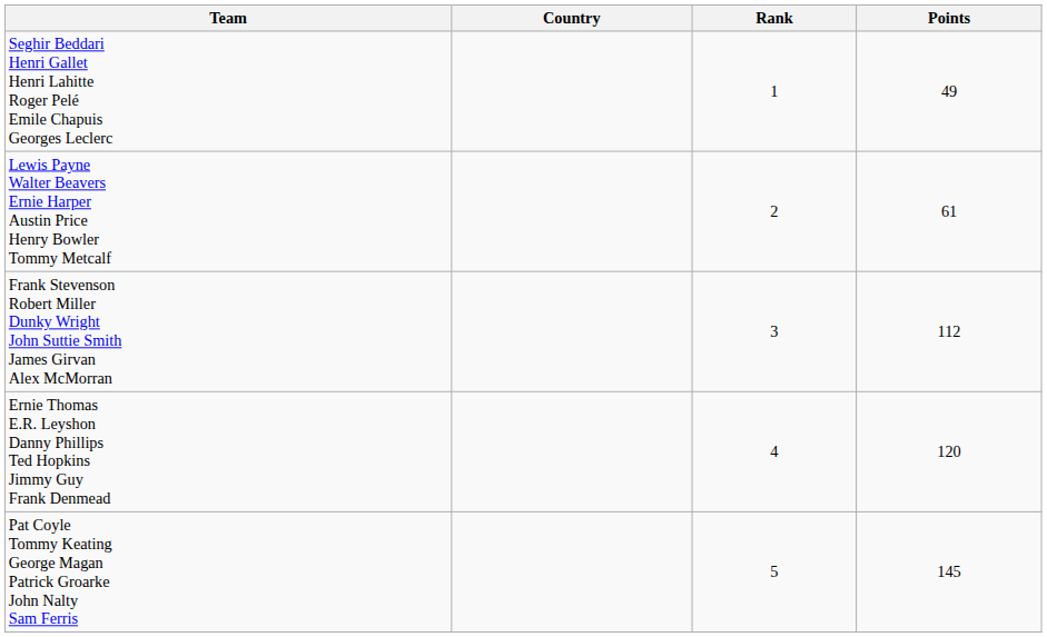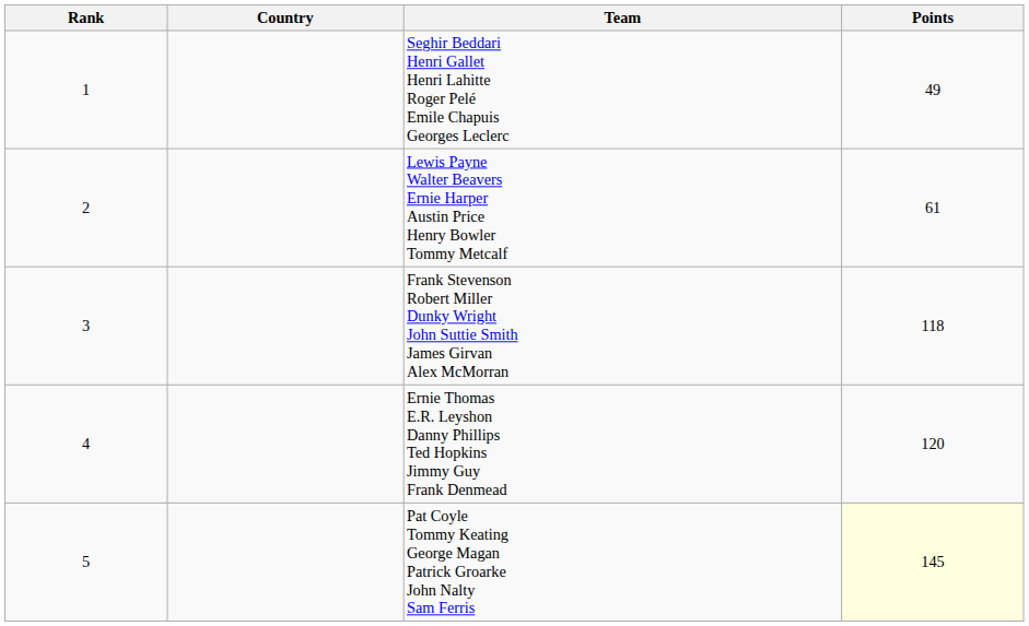columns swapped: Rank <-> Team
row 4 | Points: 112 -> 118
row 6 | Points: no background -> lightyellow background
